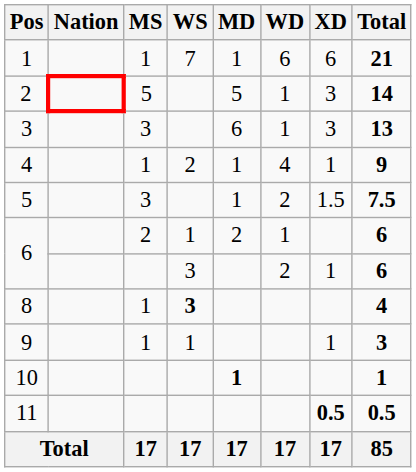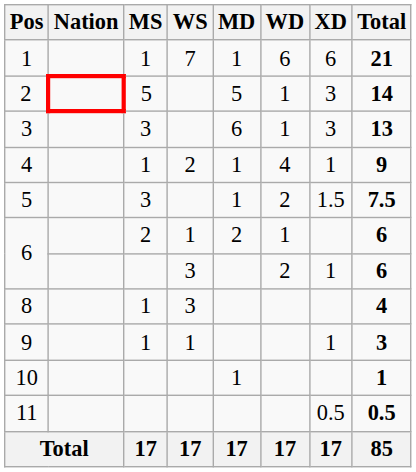8 | WS: bold -> normal
10 | MD: bold -> normal
11 | XD: bold -> normal
